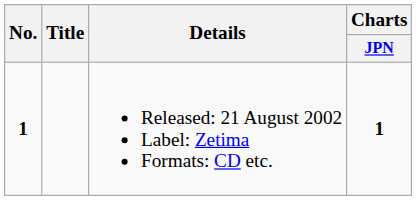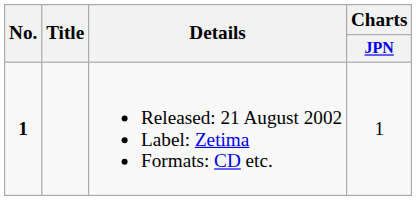Released: 21 August 2002 Label: Zetima Formats: CD etc. | Charts / JPN: bold -> normal
